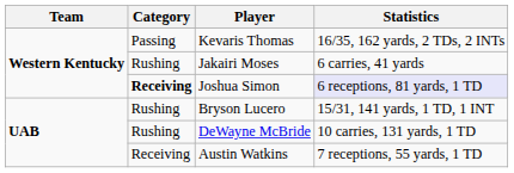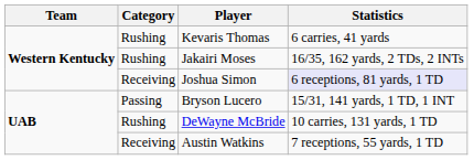Kevaris Thomas | Category: Passing -> Rushing
Kevaris Thomas | Statistics: 16/35, 162 yards, 2 TDs, 2 INTs -> 6 carries, 41 yards
Jakairi Moses | Statistics: 6 carries, 41 yards -> 16/35, 162 yards, 2 TDs, 2 INTs
Joshua Simon | Category: bold -> normal
Bryson Lucero | Category: Rushing -> Passing
